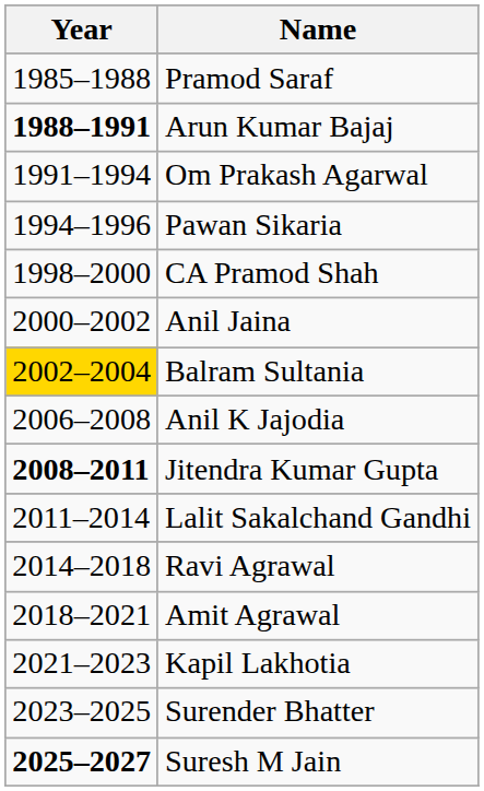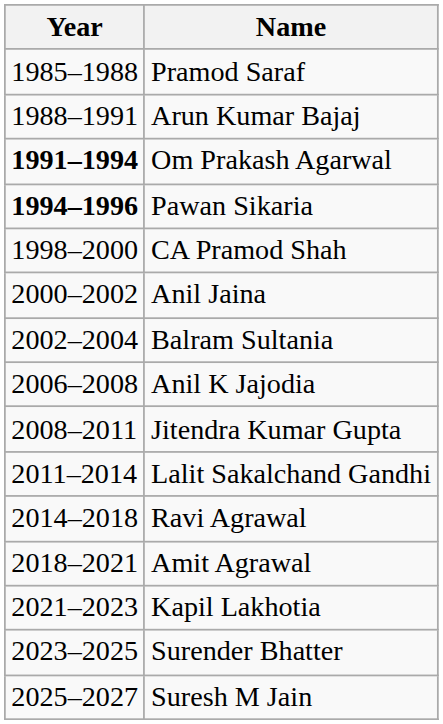Arun Kumar Bajaj | Year: bold -> normal
Om Prakash Agarwal | Year: normal -> bold
Pawan Sikaria | Year: normal -> bold
Balram Sultania | Year: gold background -> no background
Jitendra Kumar Gupta | Year: bold -> normal
Suresh M Jain | Year: bold -> normal
